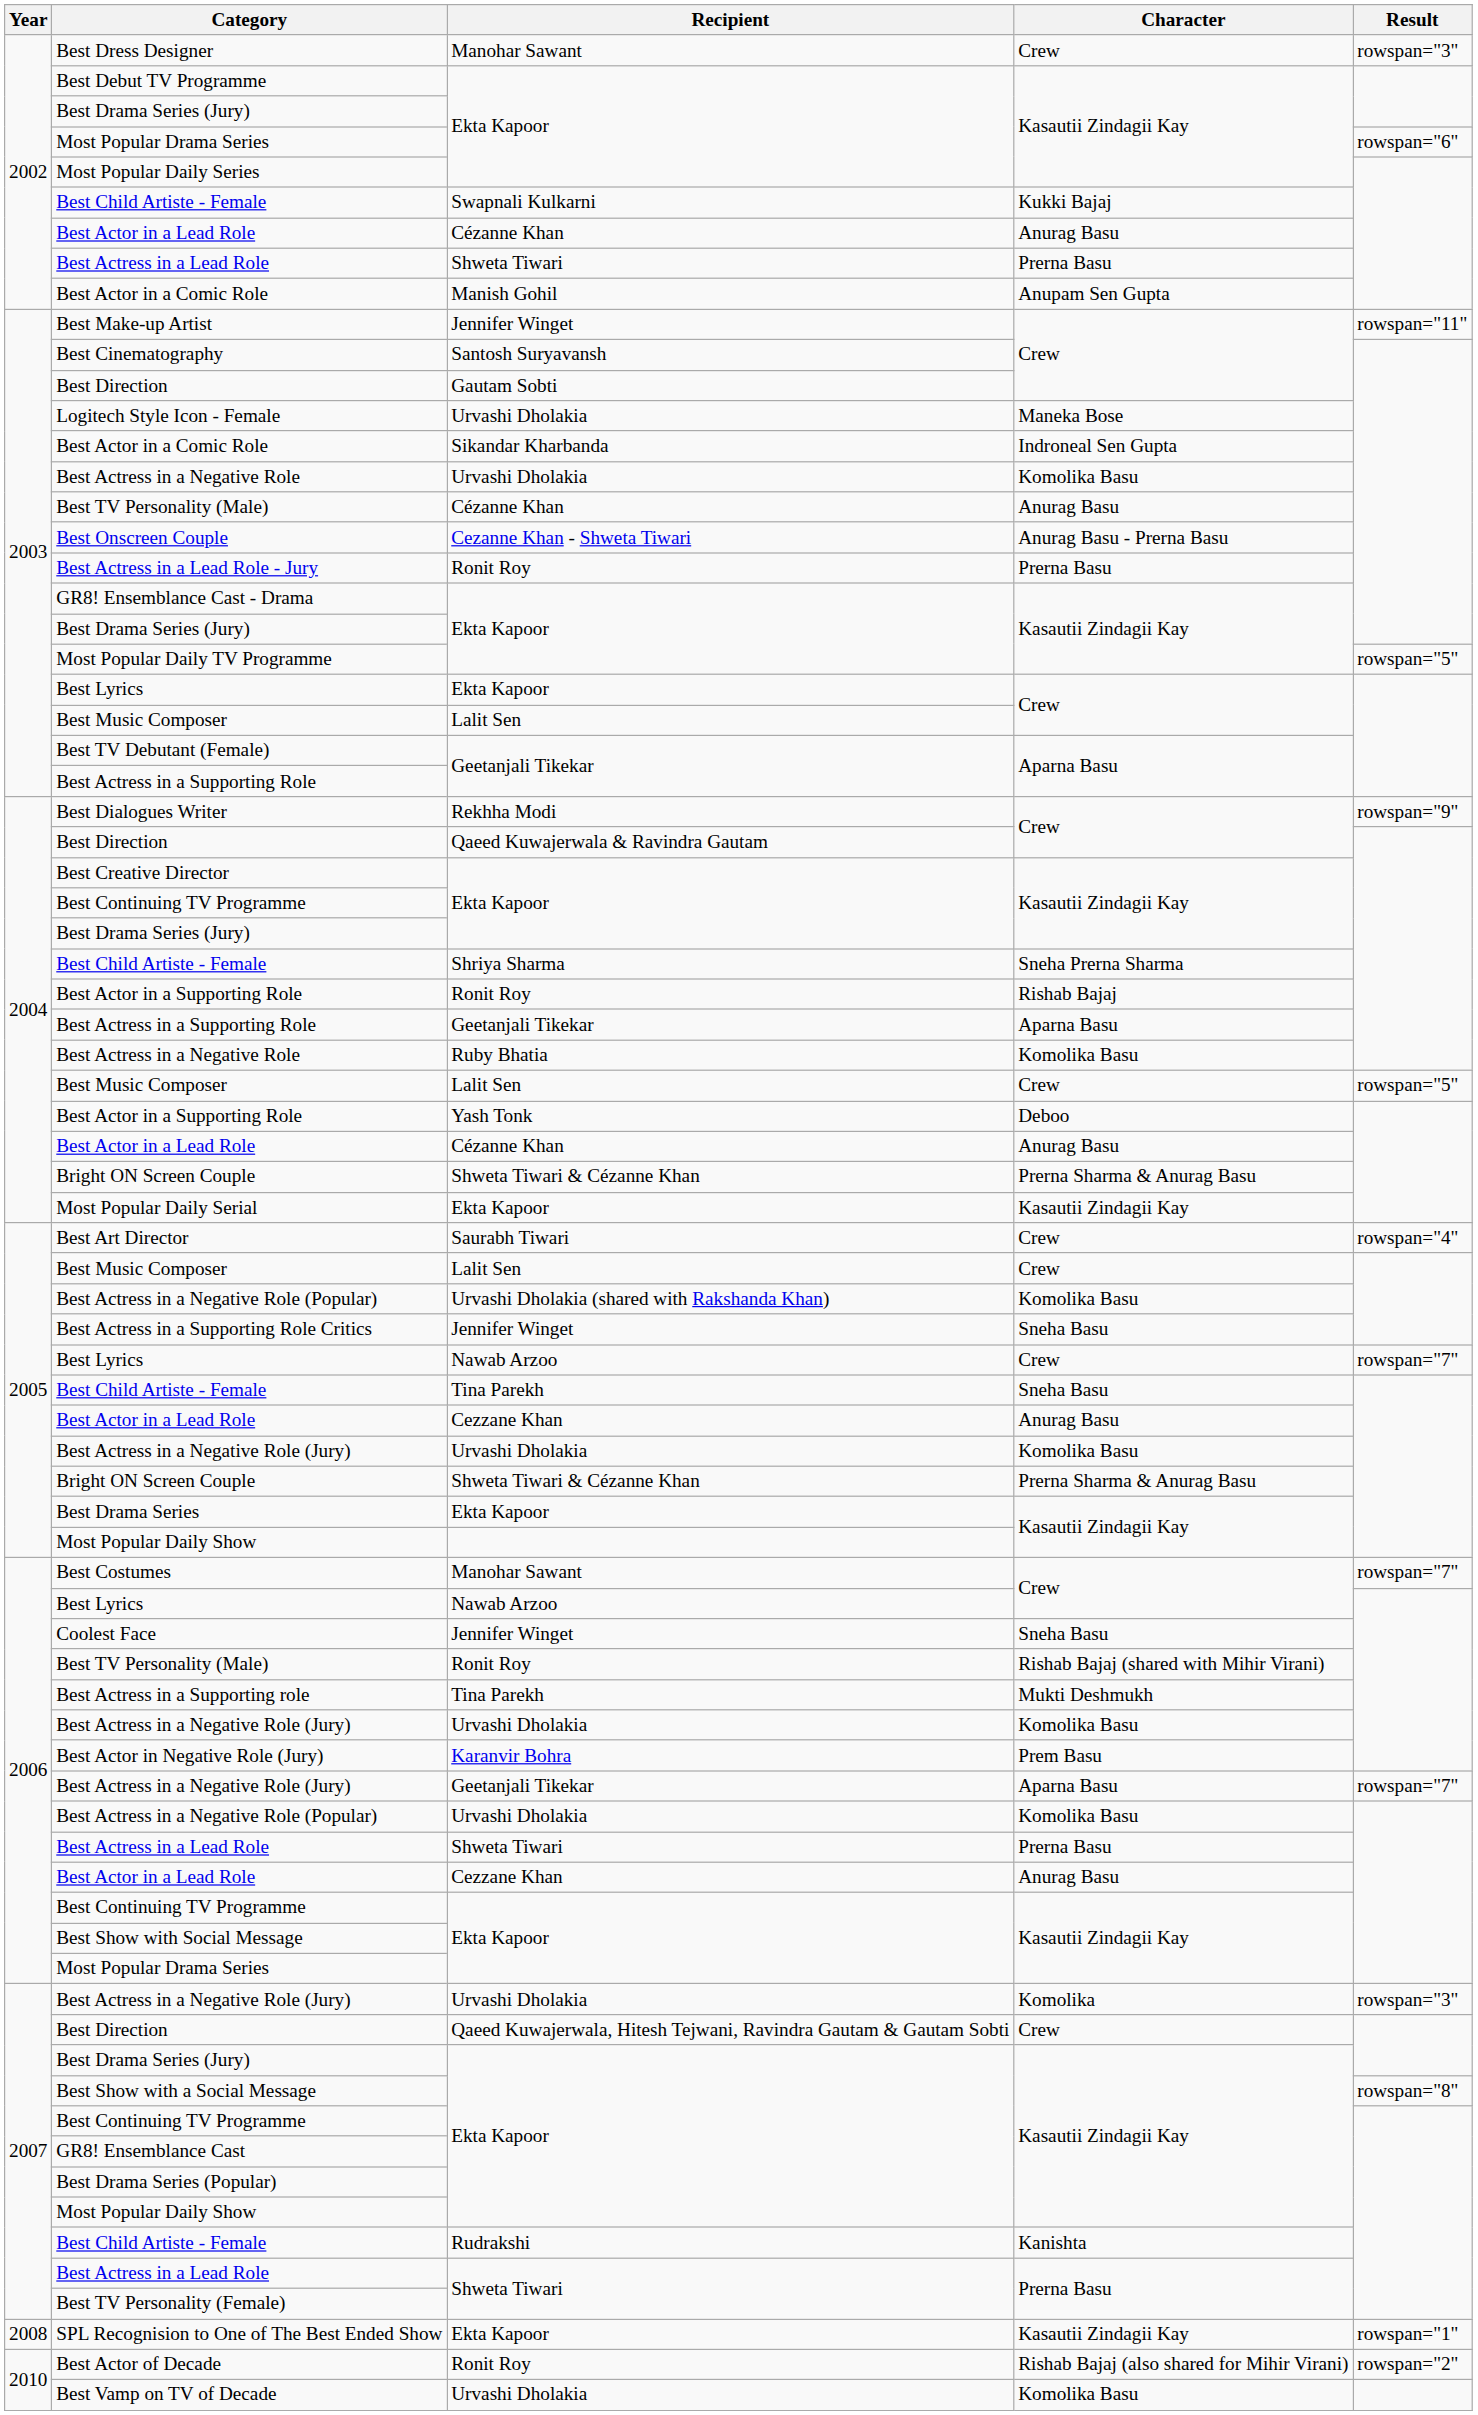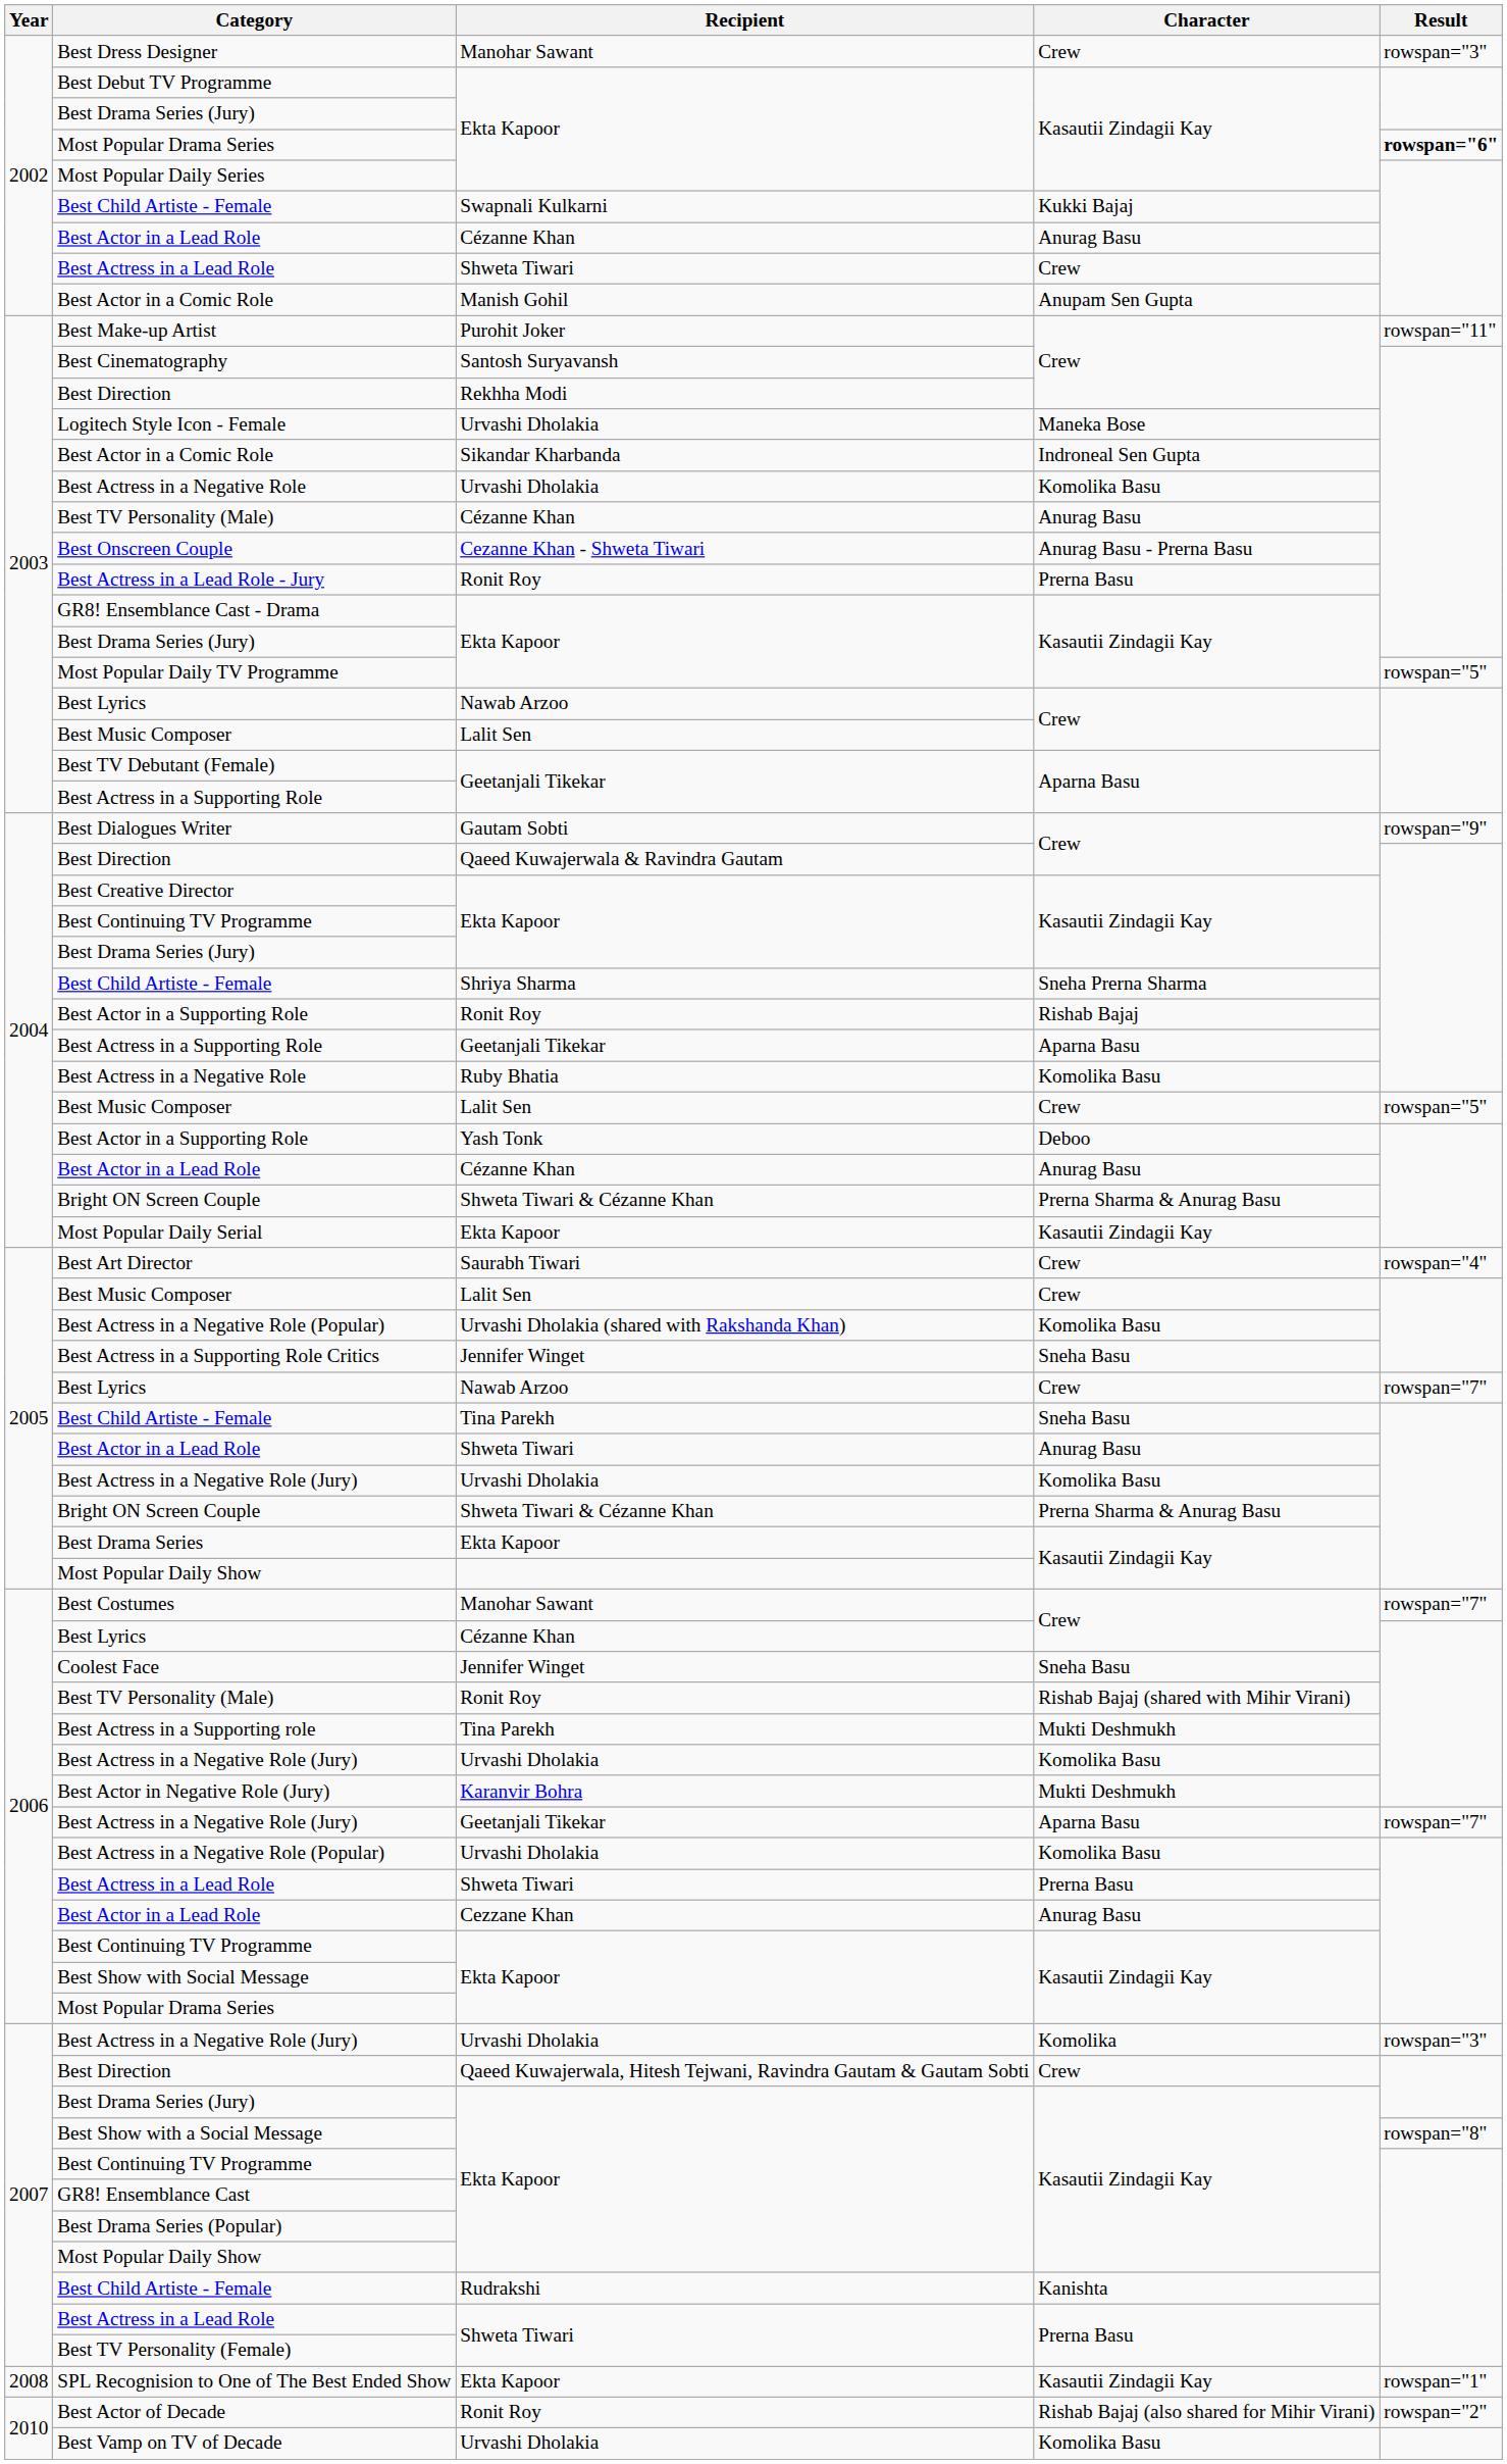2002 / Most Popular Drama Series | Result: normal -> bold
2002 / Best Actress in a Lead Role | Character: Prerna Basu -> Crew
Best Make-up Artist | Recipient: Jennifer Winget -> Purohit Joker
2003 / Best Direction | Recipient: Gautam Sobti -> Rekhha Modi
2003 / Best Lyrics | Recipient: Ekta Kapoor -> Nawab Arzoo
Best Dialogues Writer | Recipient: Rekhha Modi -> Gautam Sobti
2005 / Best Actor in a Lead Role | Recipient: Cezzane Khan -> Shweta Tiwari
2006 / Best Lyrics | Recipient: Nawab Arzoo -> Cézanne Khan
Best Actor in Negative Role (Jury) | Character: Prem Basu -> Mukti Deshmukh
